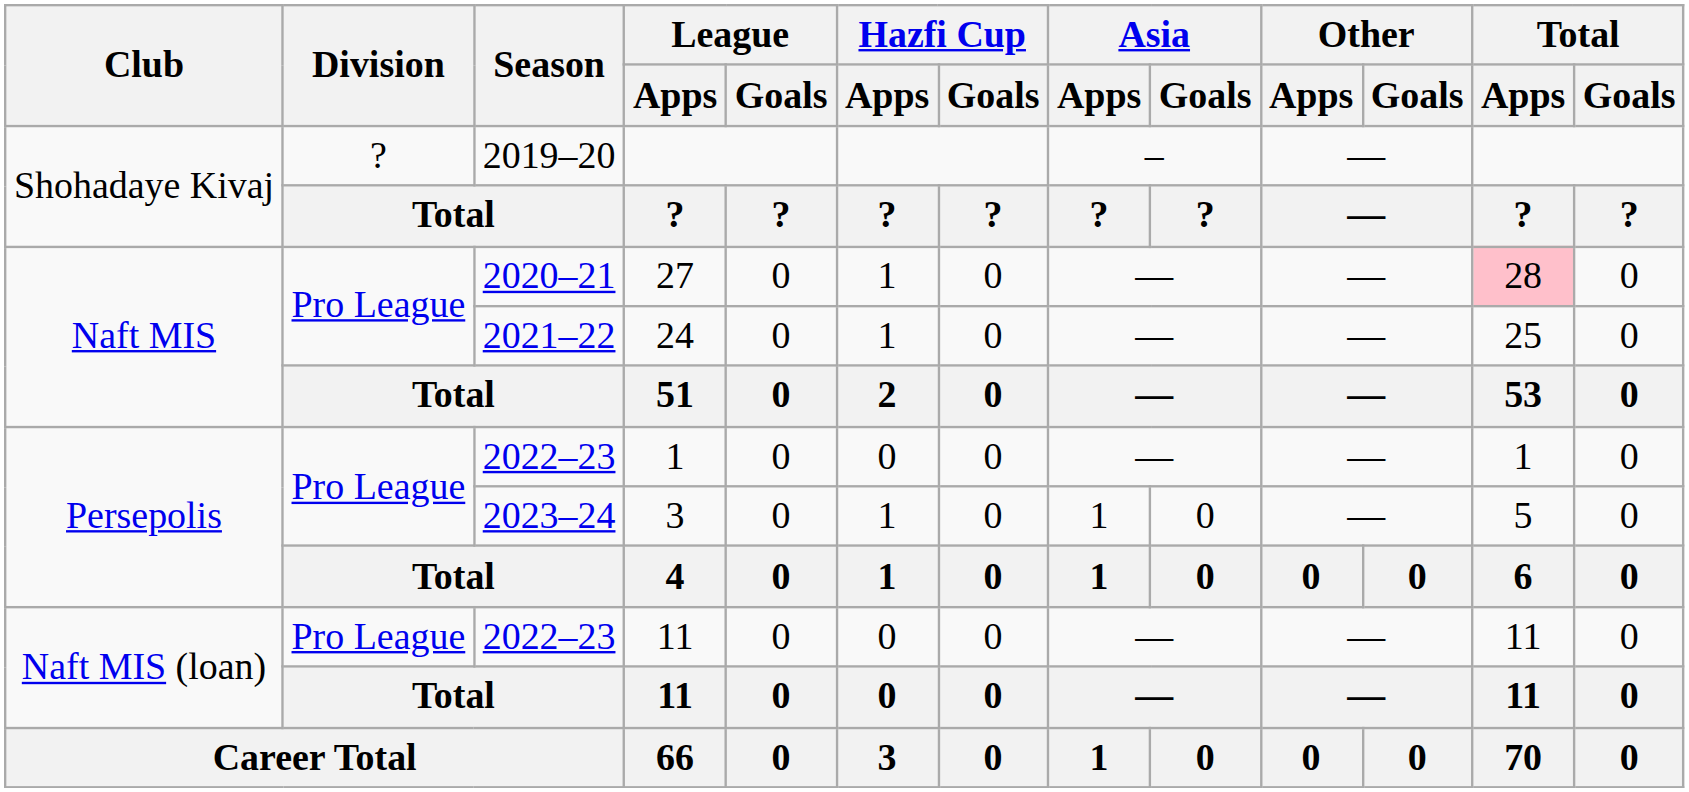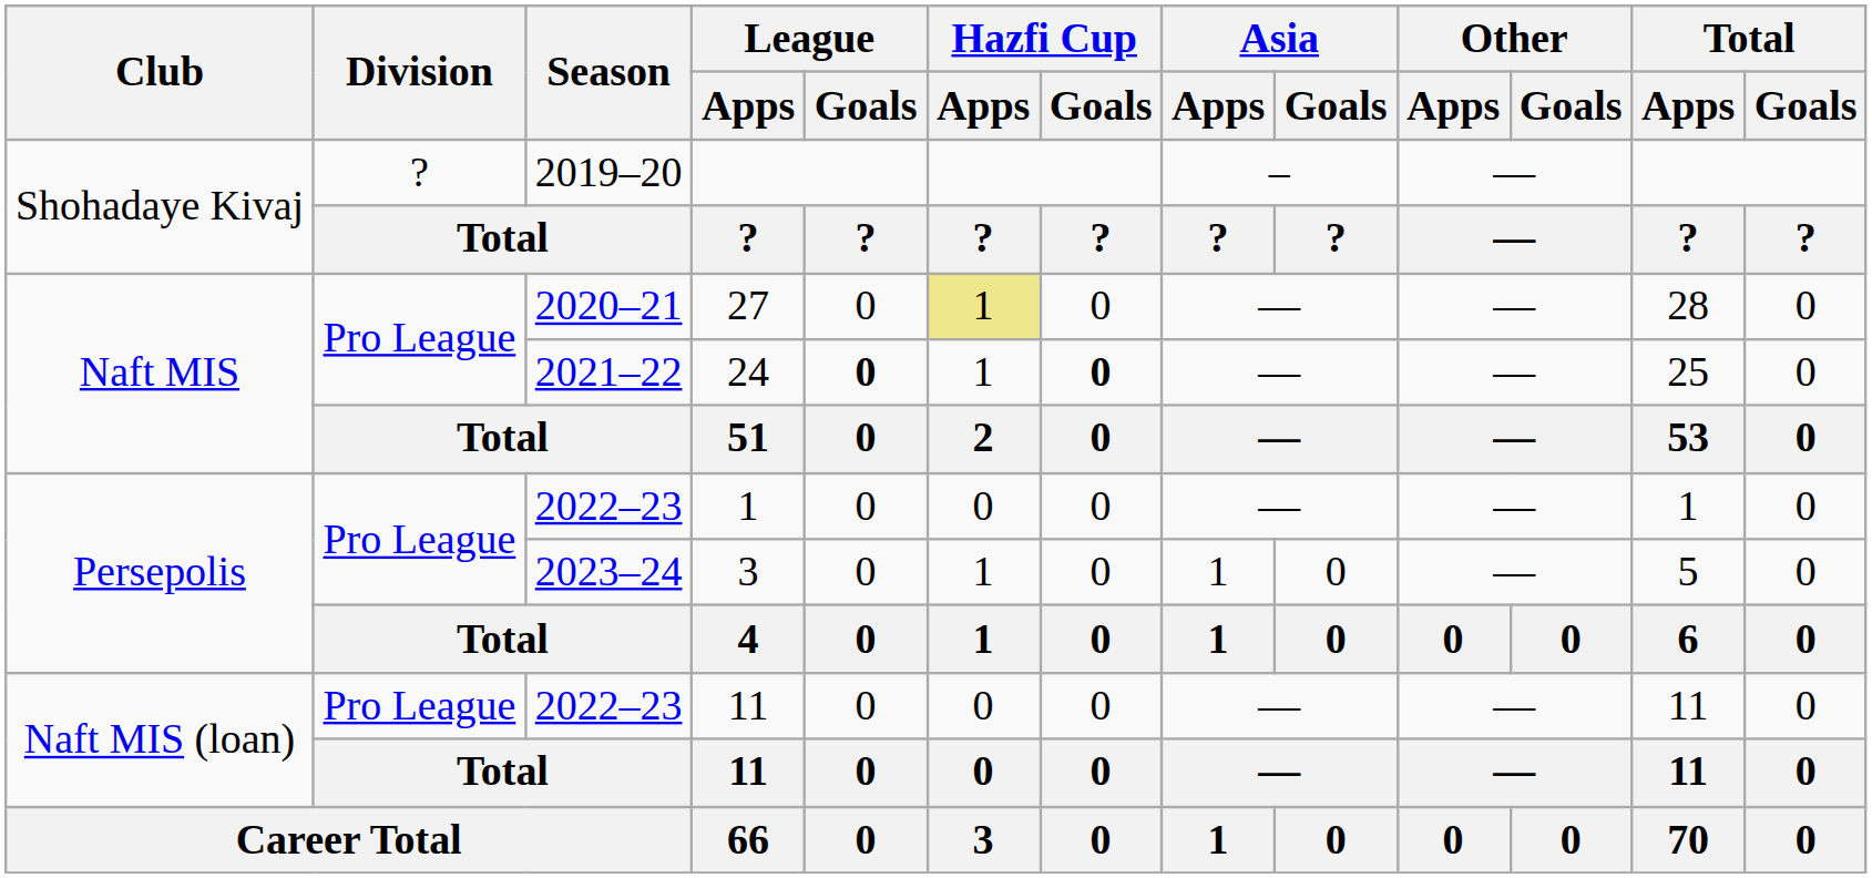27 | Hazfi Cup / Apps: no background -> khaki background
27 | Total / Apps: pink background -> no background
24 | League / Goals: normal -> bold
24 | Hazfi Cup / Goals: normal -> bold
